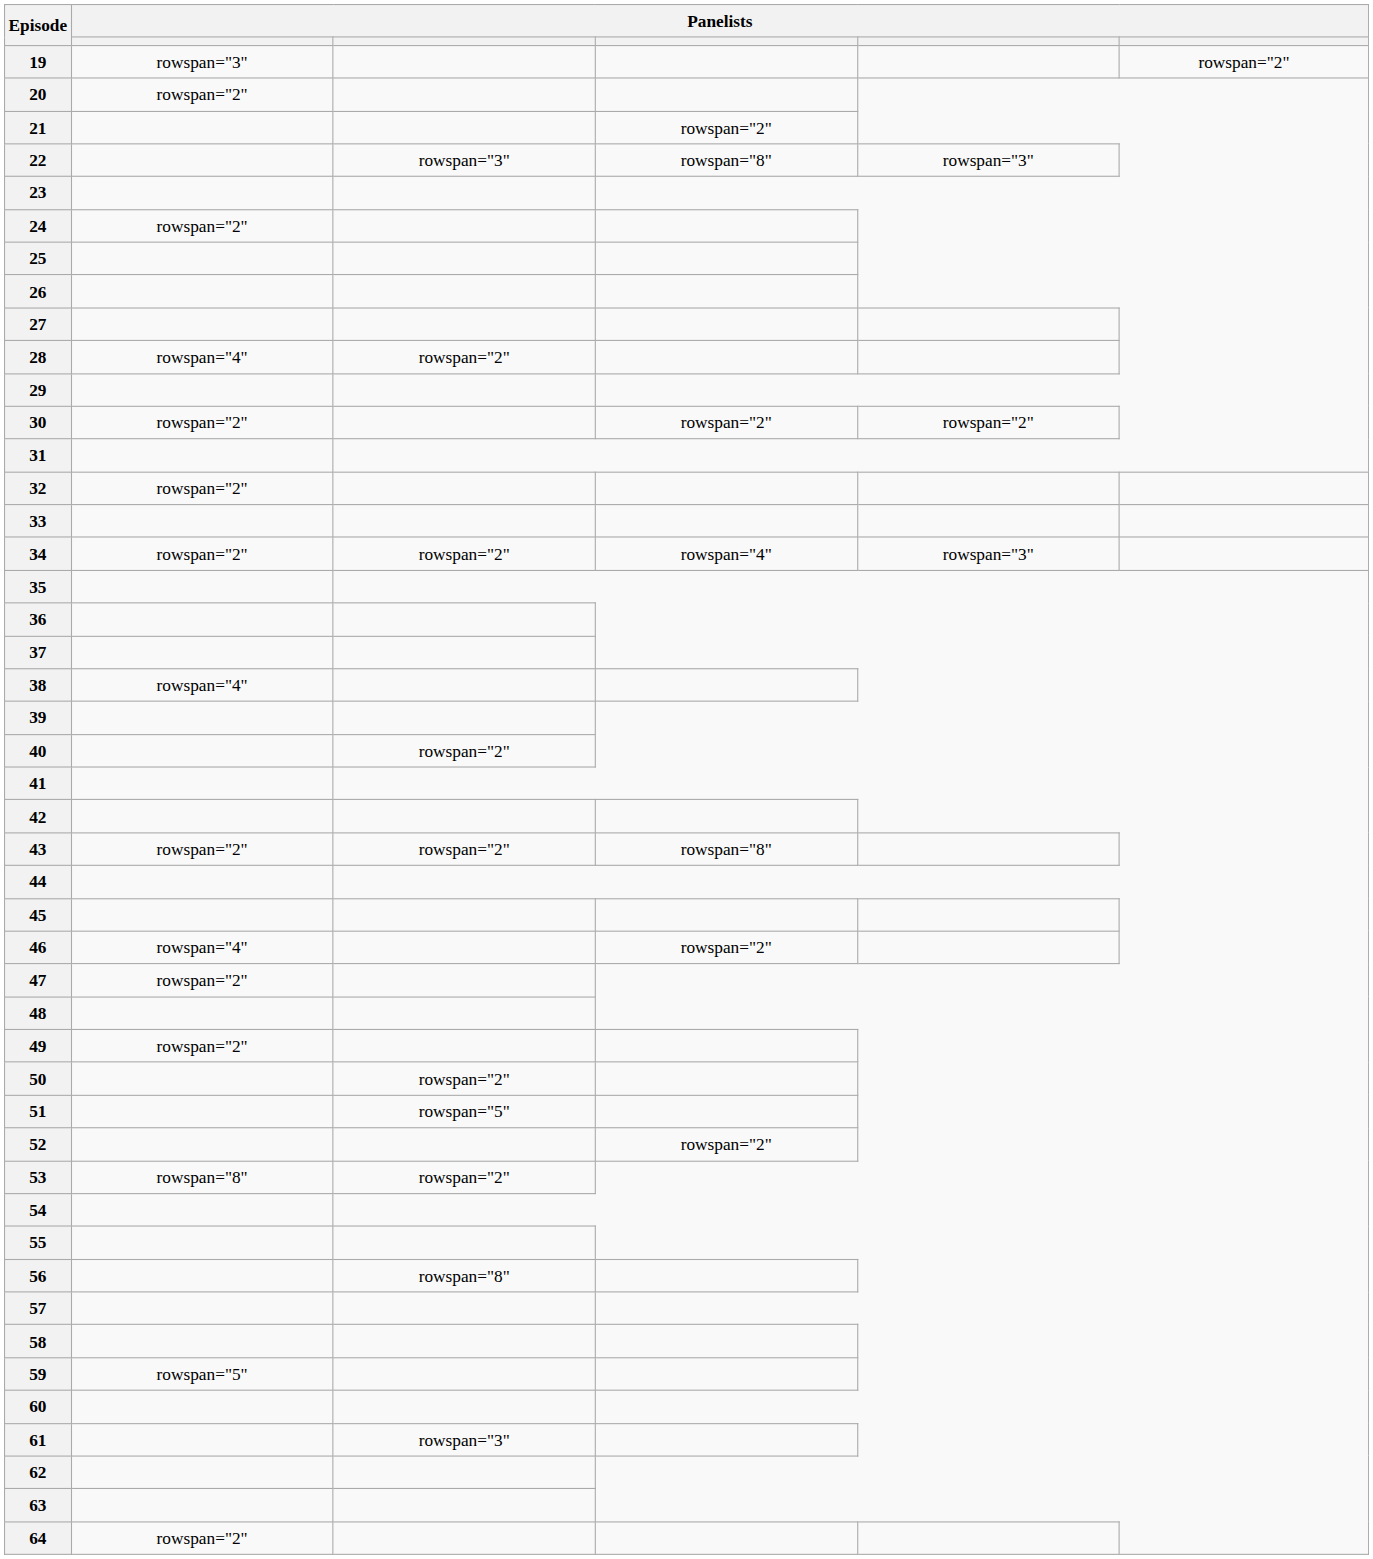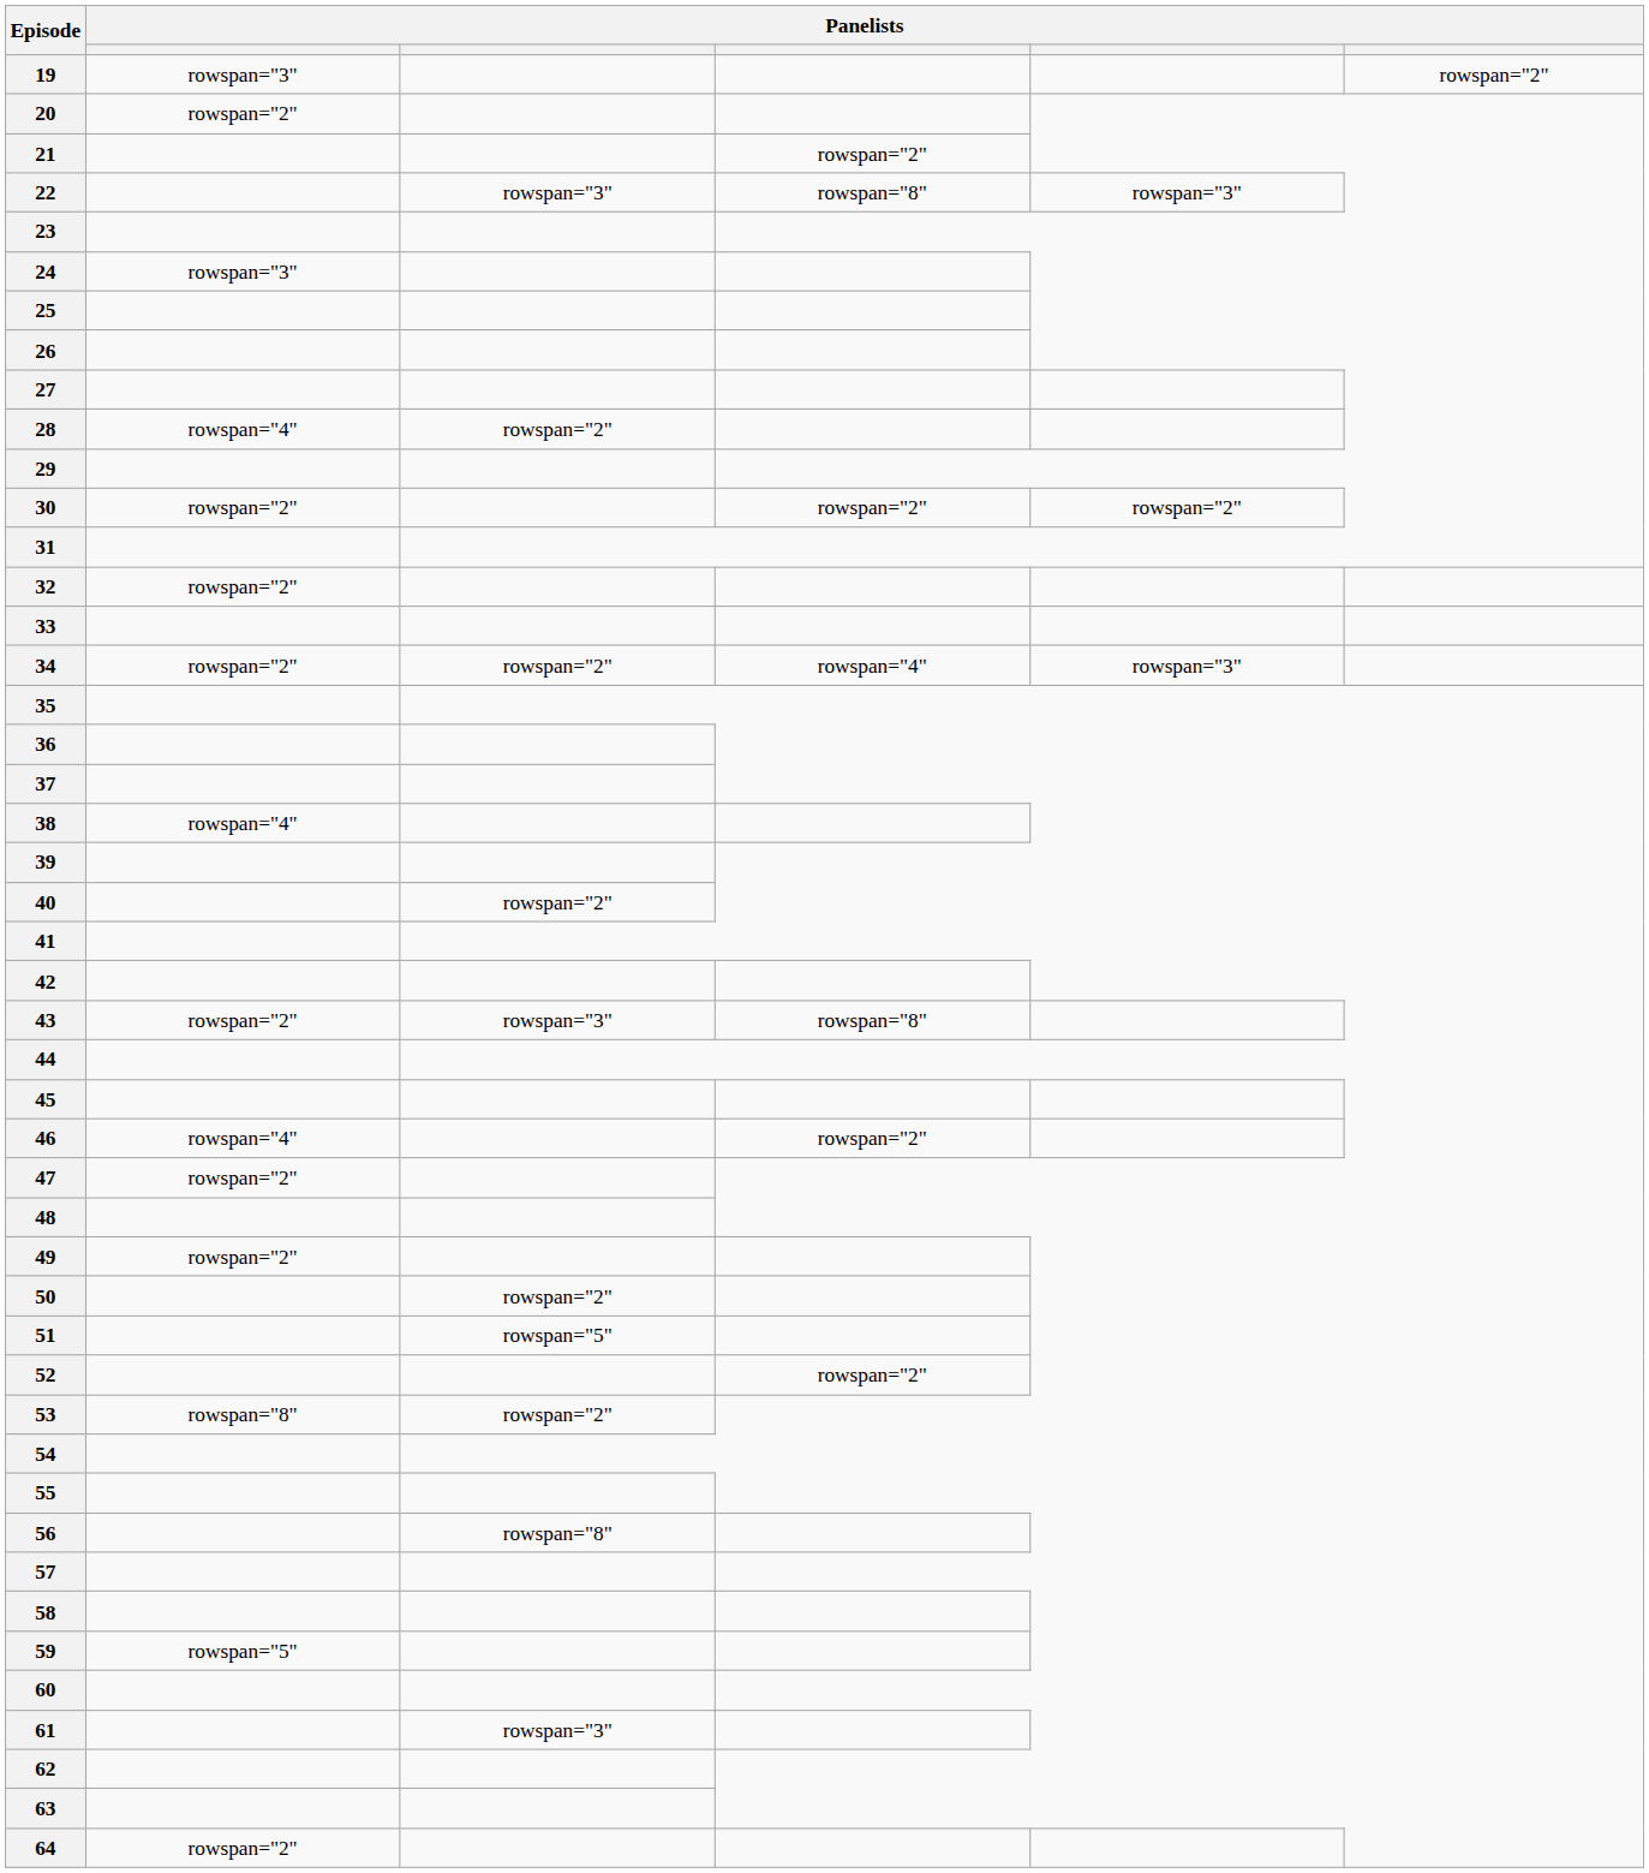24 | column 2: rowspan="2" -> rowspan="3"
43 | column 3: rowspan="2" -> rowspan="3"
